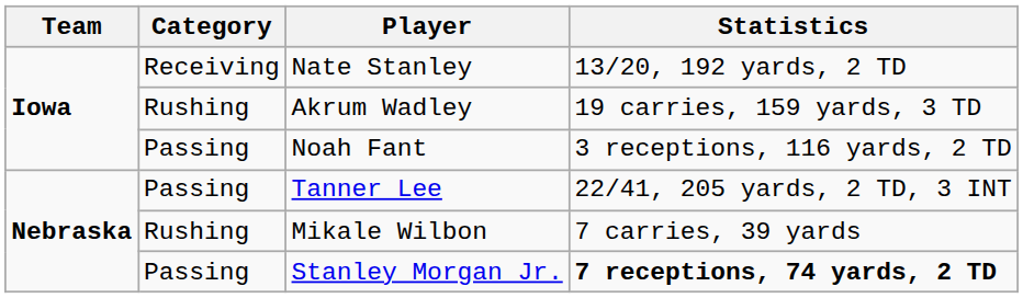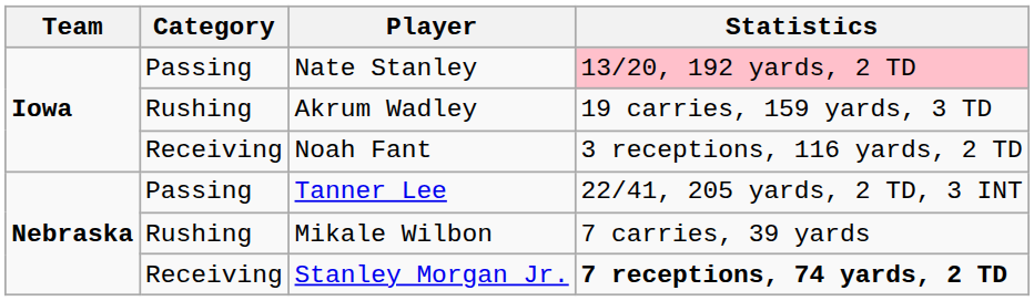Nate Stanley | Category: Receiving -> Passing
Nate Stanley | Statistics: no background -> pink background
Noah Fant | Category: Passing -> Receiving
Stanley Morgan Jr. | Category: Passing -> Receiving
